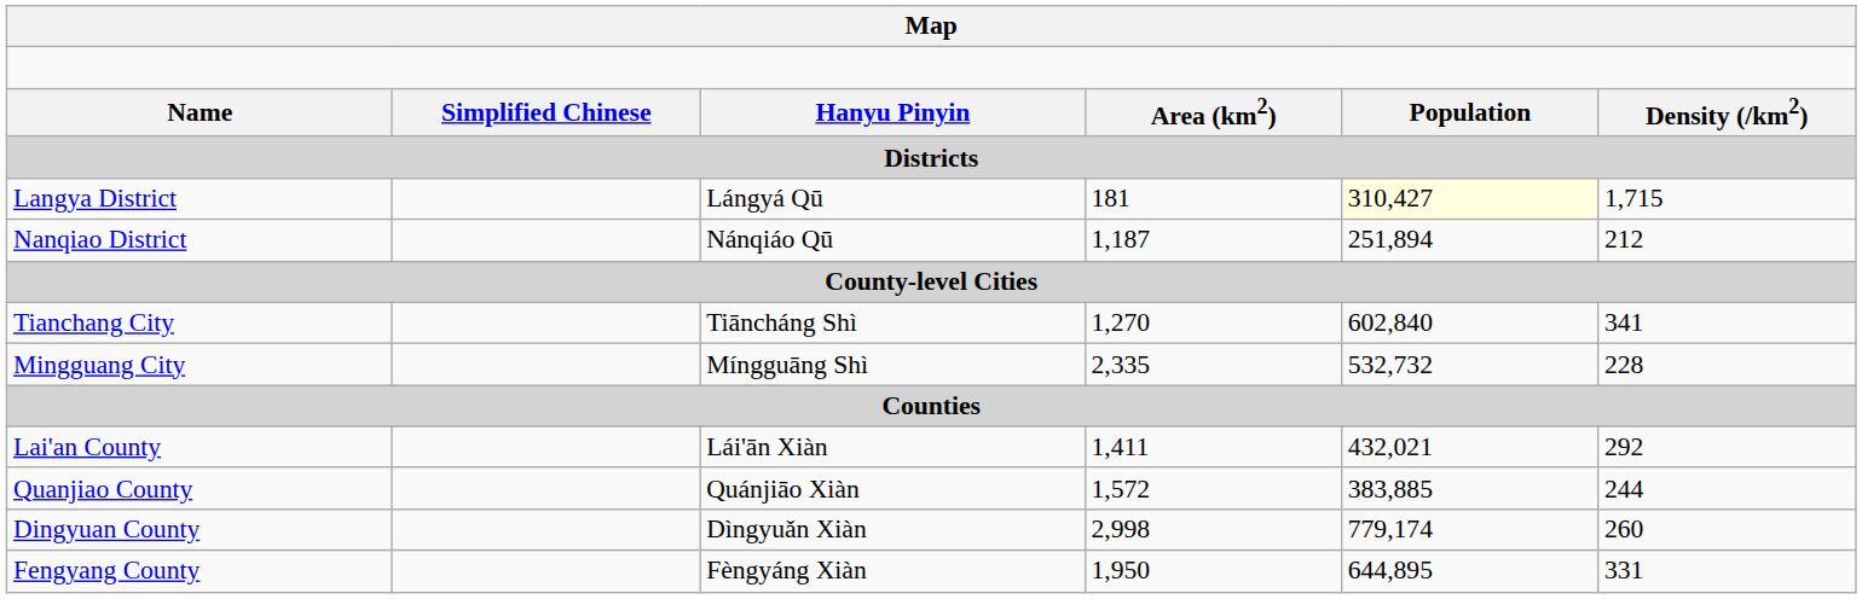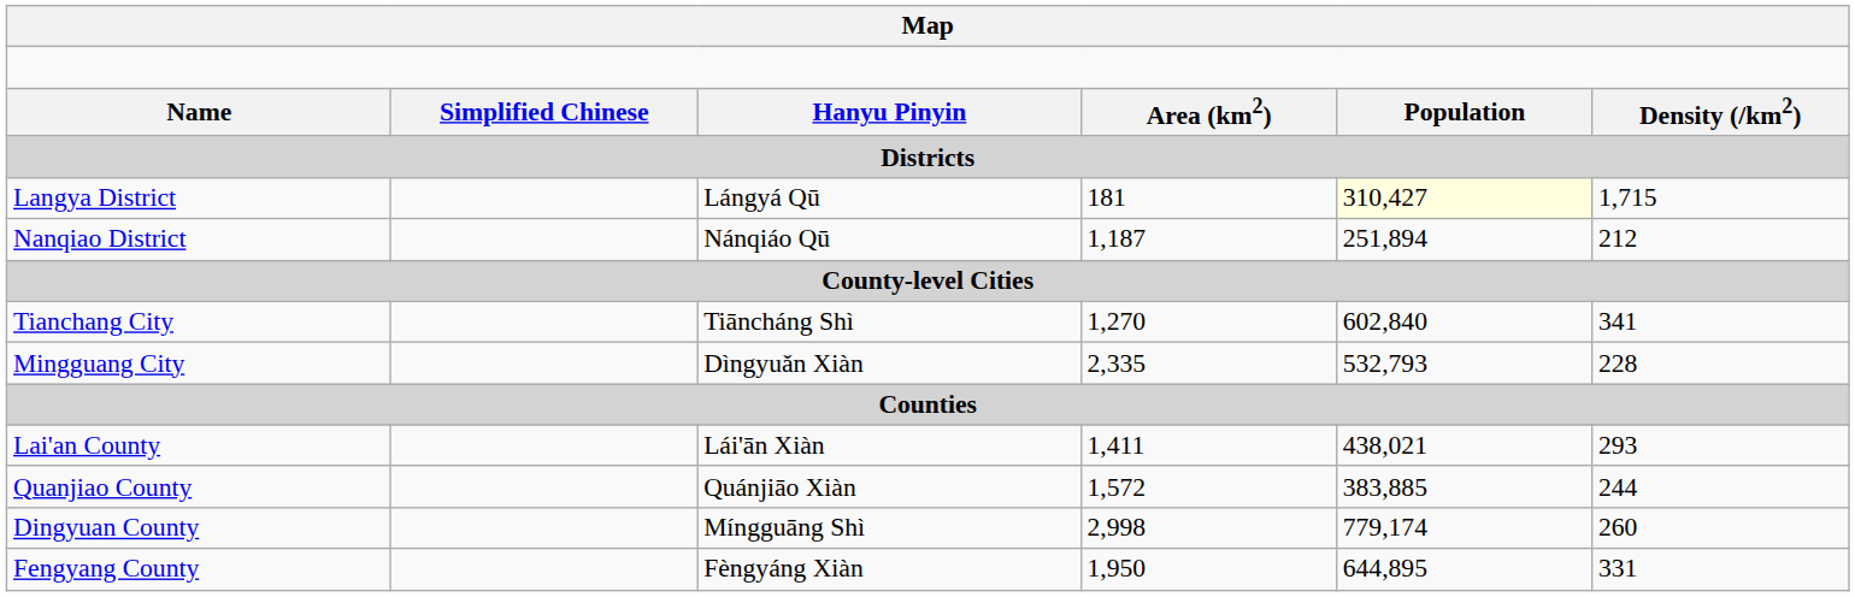Mingguang City | column 3: Míngguāng Shì -> Dìngyuǎn Xiàn
Mingguang City | column 5: 532,732 -> 532,793
Lai'an County | column 5: 432,021 -> 438,021
Lai'an County | column 6: 292 -> 293
Dingyuan County | column 3: Dìngyuǎn Xiàn -> Míngguāng Shì
